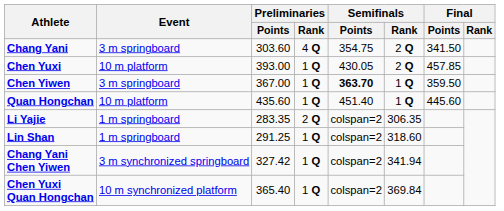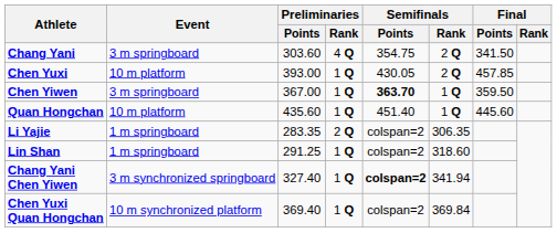Chang Yani Chen Yiwen | Preliminaries / Points: 327.42 -> 327.40
Chang Yani Chen Yiwen | Semifinals / Points: normal -> bold
Chen Yuxi Quan Hongchan | Preliminaries / Points: 365.40 -> 369.40
